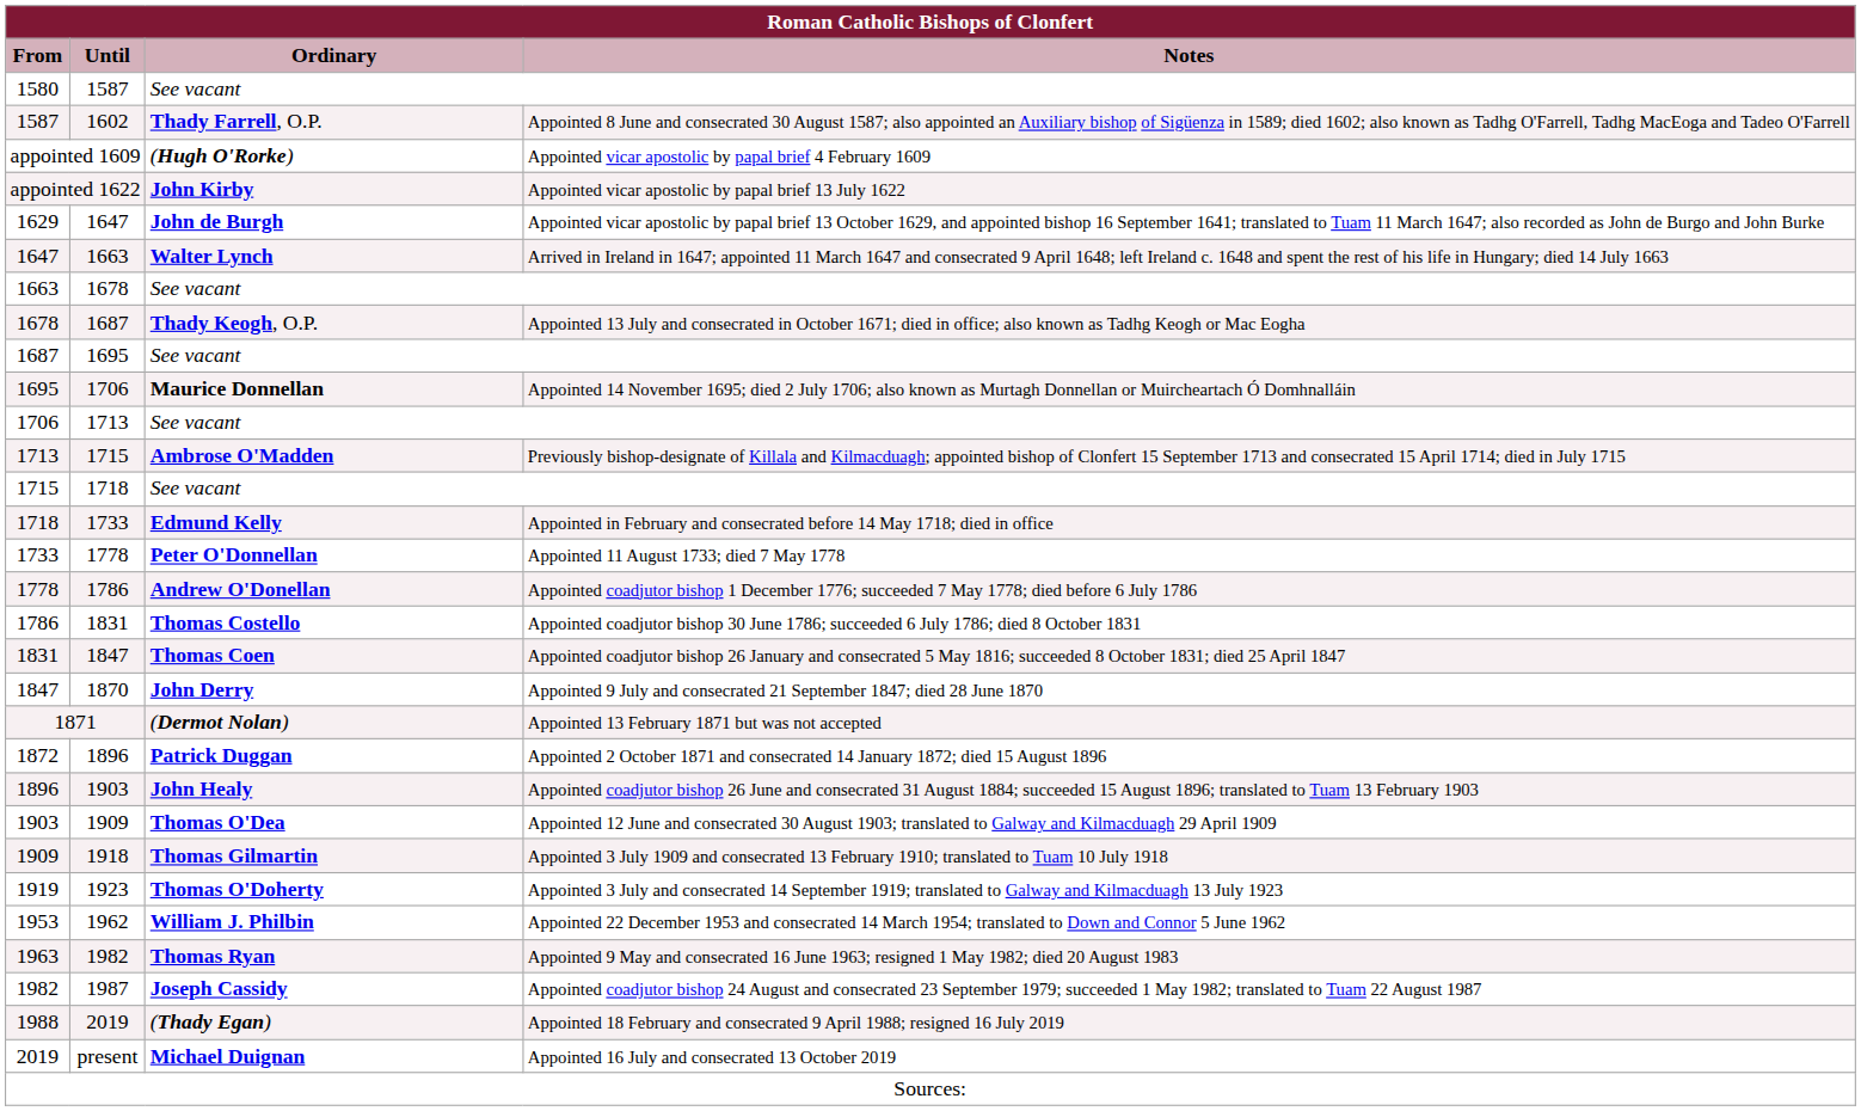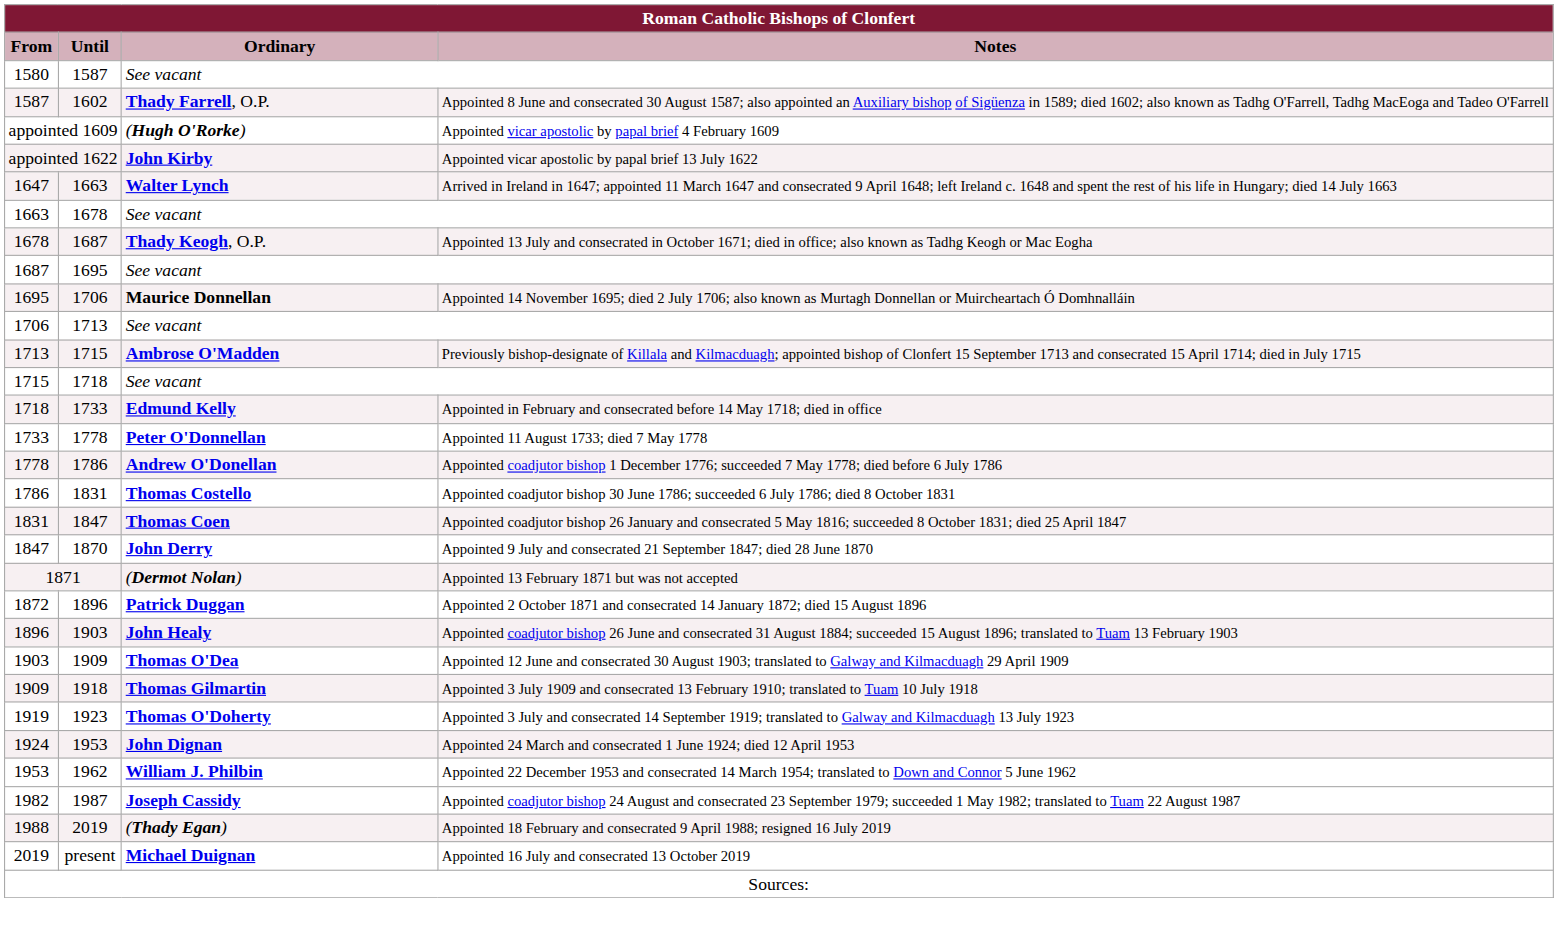- row: 1629 | 1647 | John de Burgh | Appointed vicar apostolic by papal brief 13 October 1629, and appointed bishop 16 September 1641; translated to Tuam 11 March 1647; also recorded as John de Burgo and John Burke
+ row: 1924 | 1953 | John Dignan | Appointed 24 March and consecrated 1 June 1924; died 12 April 1953
- row: 1963 | 1982 | Thomas Ryan | Appointed 9 May and consecrated 16 June 1963; resigned 1 May 1982; died 20 August 1983
